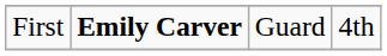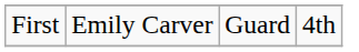First | column 2: bold -> normal
